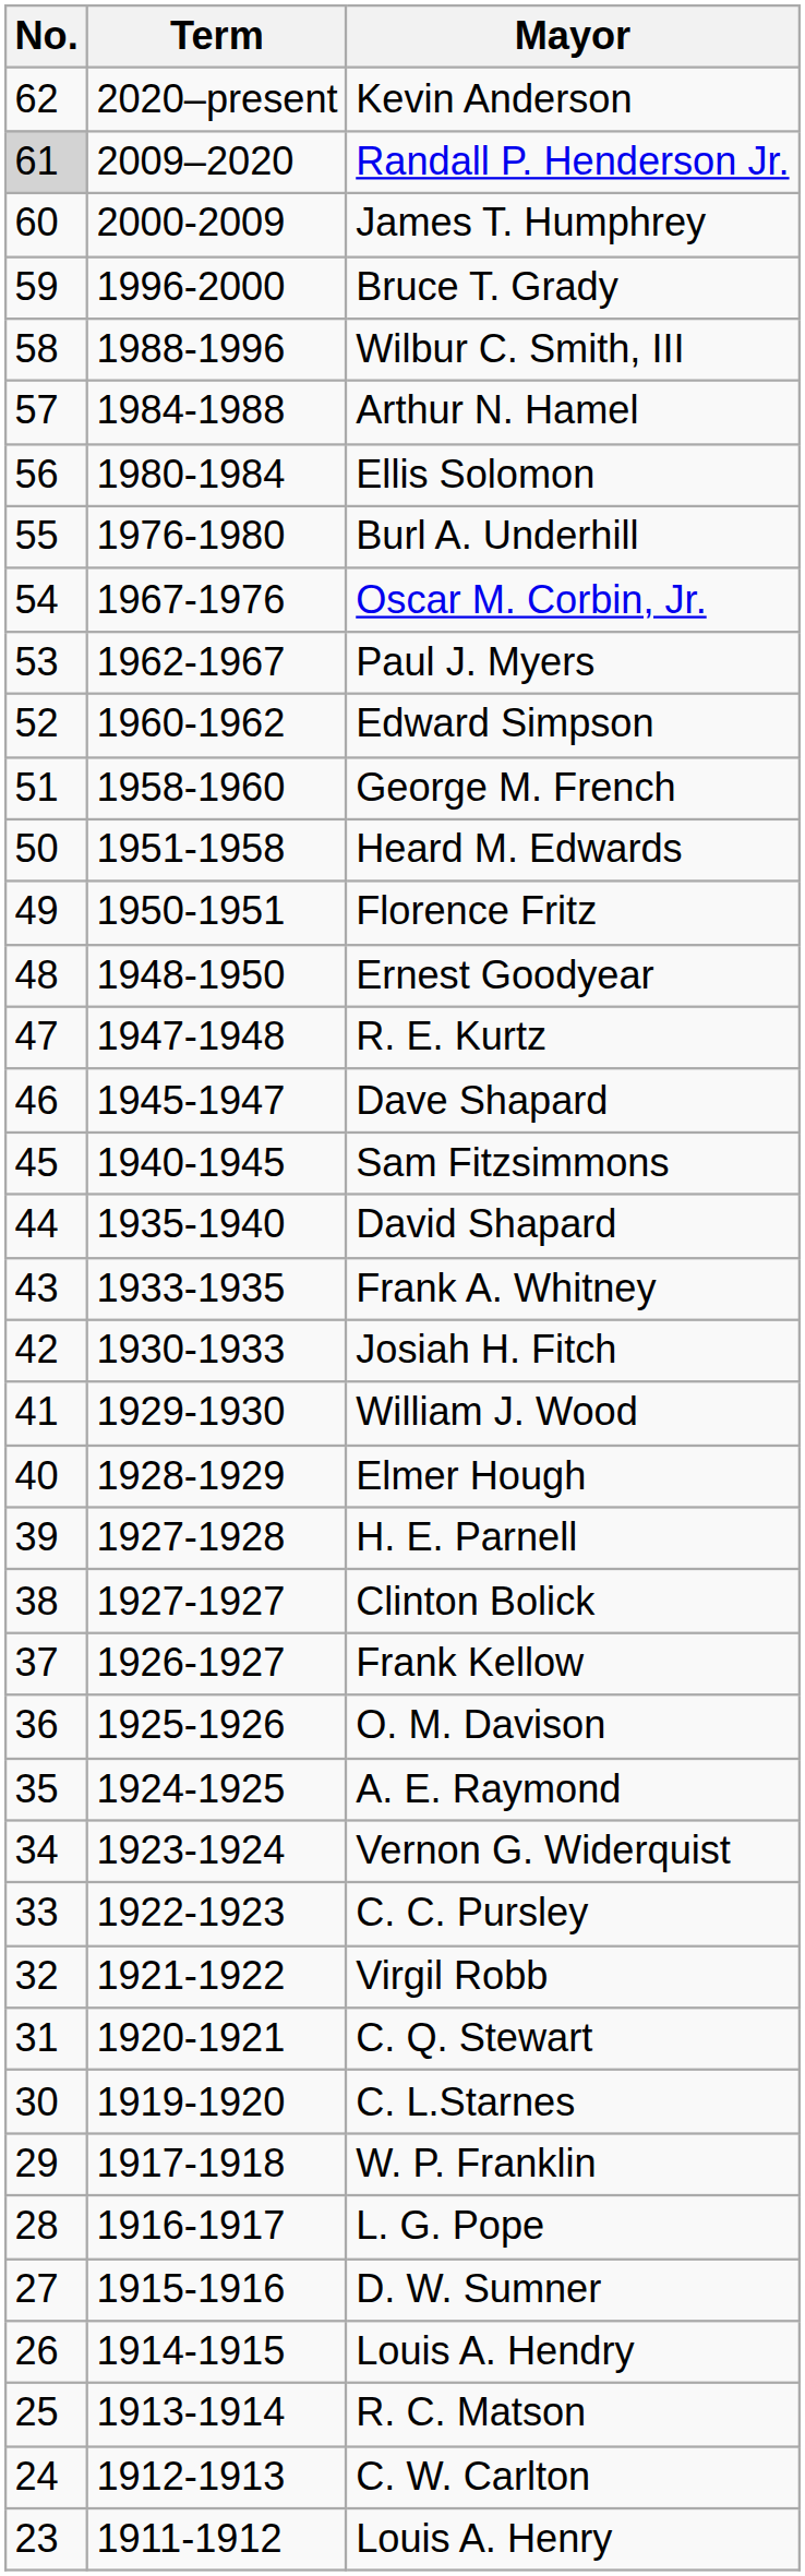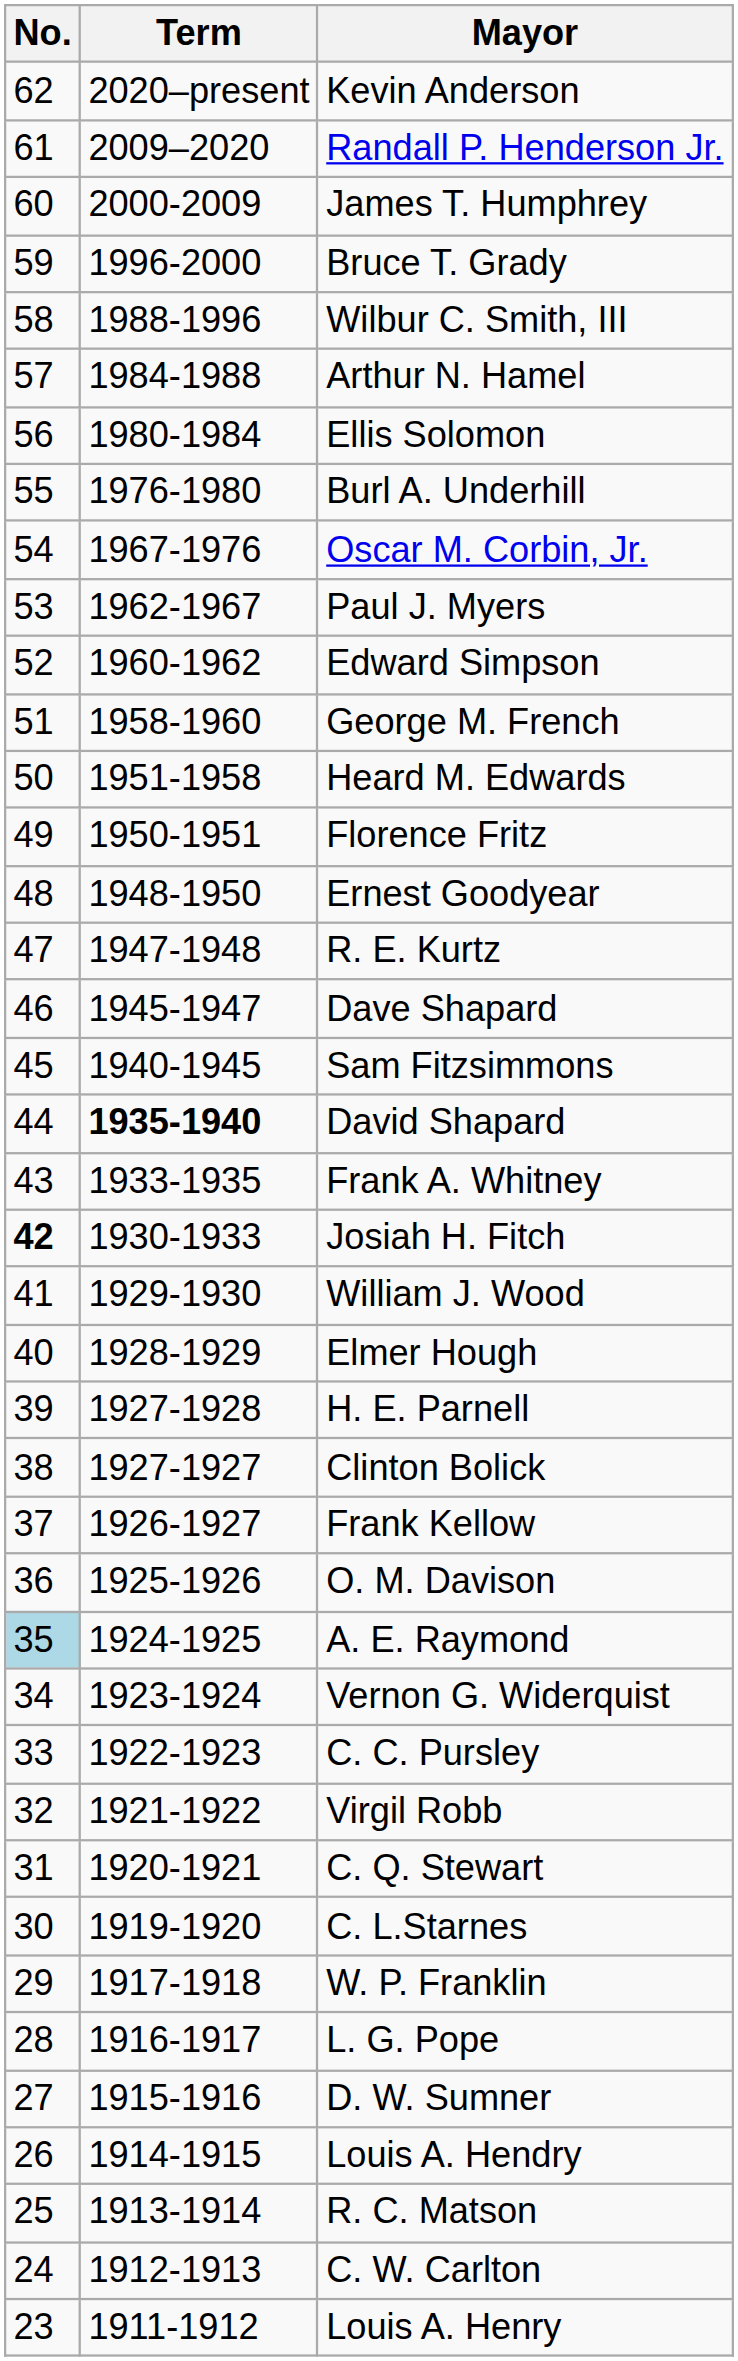Randall P. Henderson Jr. | No.: lightgrey background -> no background
David Shapard | Term: normal -> bold
Josiah H. Fitch | No.: normal -> bold
A. E. Raymond | No.: no background -> lightblue background
